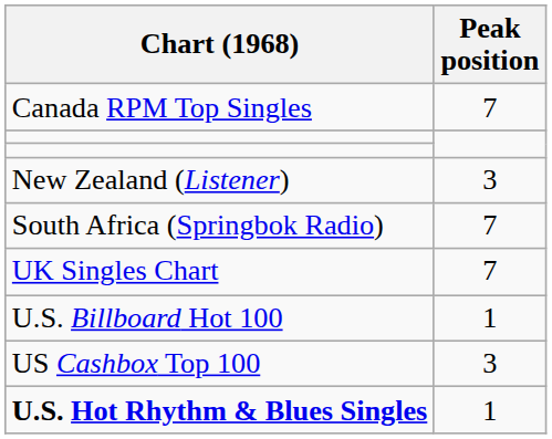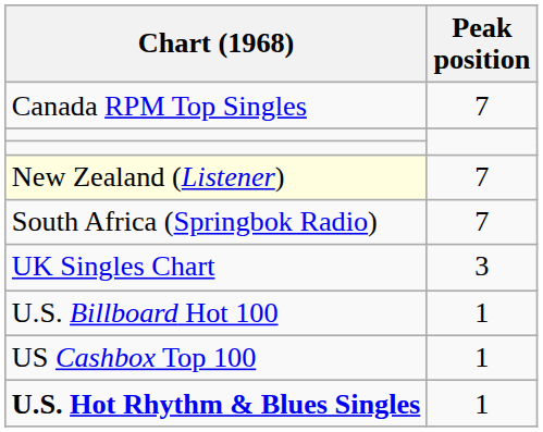row 5 | Chart (1968): no background -> lightyellow background
row 5 | Peak position: 3 -> 7
row 7 | Peak position: 7 -> 3
row 9 | Peak position: 3 -> 1
